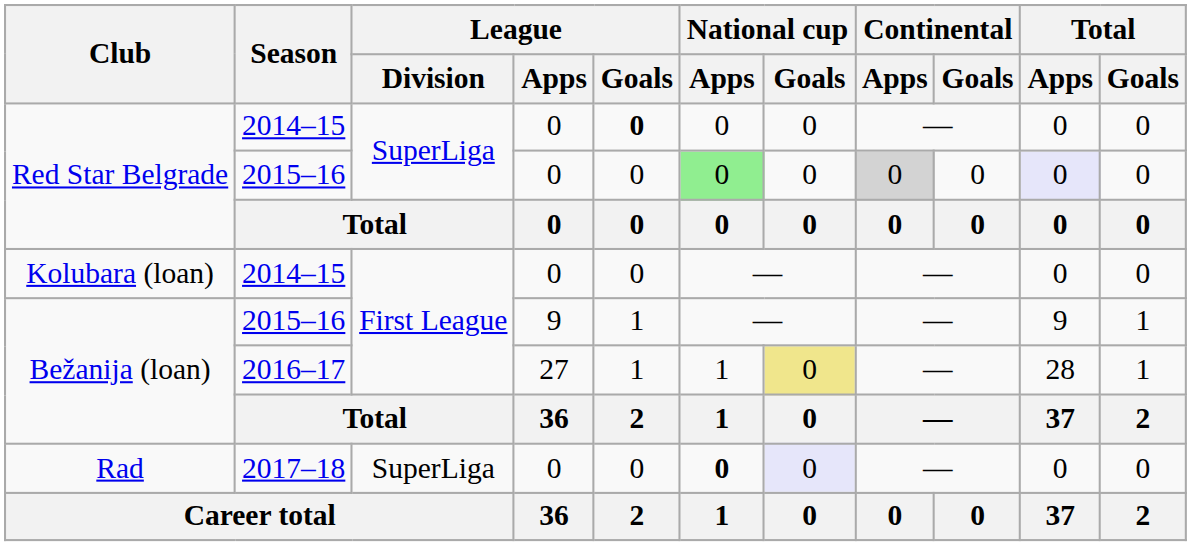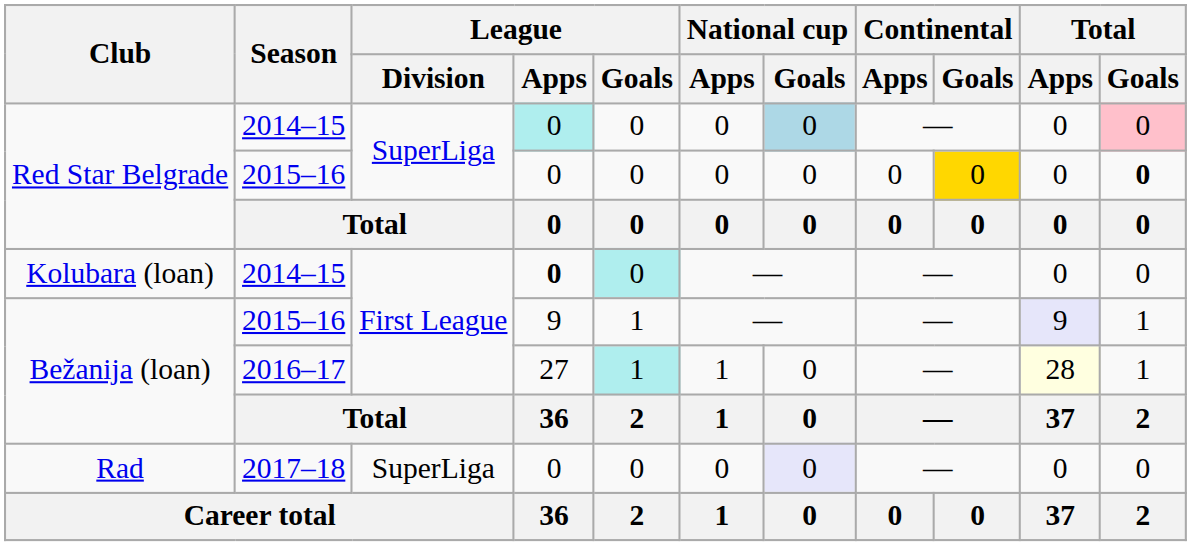Red Star Belgrade / 2014–15 | League / Apps: no background -> paleturquoise background
Red Star Belgrade / 2014–15 | League / Goals: bold -> normal
Red Star Belgrade / 2014–15 | National cup / Goals: no background -> lightblue background
Red Star Belgrade / 2014–15 | Total / Goals: no background -> pink background
Red Star Belgrade / 2015–16 | National cup / Apps: lightgreen background -> no background
Red Star Belgrade / 2015–16 | Continental / Apps: lightgrey background -> no background
Red Star Belgrade / 2015–16 | Continental / Goals: no background -> gold background
Red Star Belgrade / 2015–16 | Total / Apps: lavender background -> no background
Red Star Belgrade / 2015–16 | Total / Goals: normal -> bold
Kolubara (loan) | League / Apps: normal -> bold
Kolubara (loan) | League / Goals: no background -> paleturquoise background
Bežanija (loan) / 2015–16 | Total / Apps: no background -> lavender background
Bežanija (loan) / 2016–17 | League / Goals: no background -> paleturquoise background
Bežanija (loan) / 2016–17 | National cup / Goals: khaki background -> no background
Bežanija (loan) / 2016–17 | Total / Apps: no background -> lightyellow background
Rad | National cup / Apps: bold -> normal
